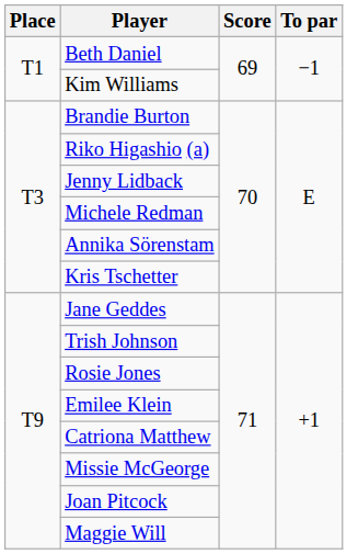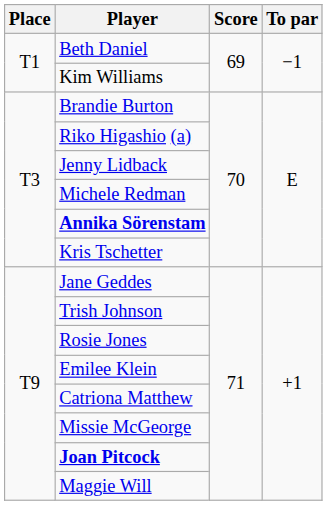Annika Sörenstam | Player: normal -> bold
Joan Pitcock | Player: normal -> bold
